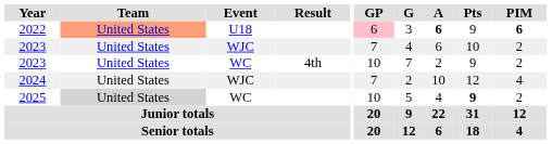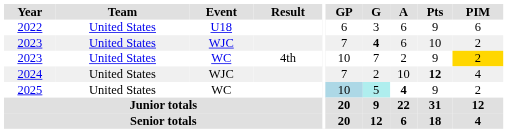2022 | Team: lightsalmon background -> no background
2022 | GP: pink background -> no background
2022 | A: bold -> normal
2022 | PIM: bold -> normal
2023 / WJC | G: normal -> bold
2023 / WC | PIM: no background -> gold background
2024 | Pts: normal -> bold
2025 | Team: lightgrey background -> no background
2025 | GP: no background -> lightblue background
2025 | G: no background -> paleturquoise background
2025 | A: normal -> bold
2025 | Pts: bold -> normal
